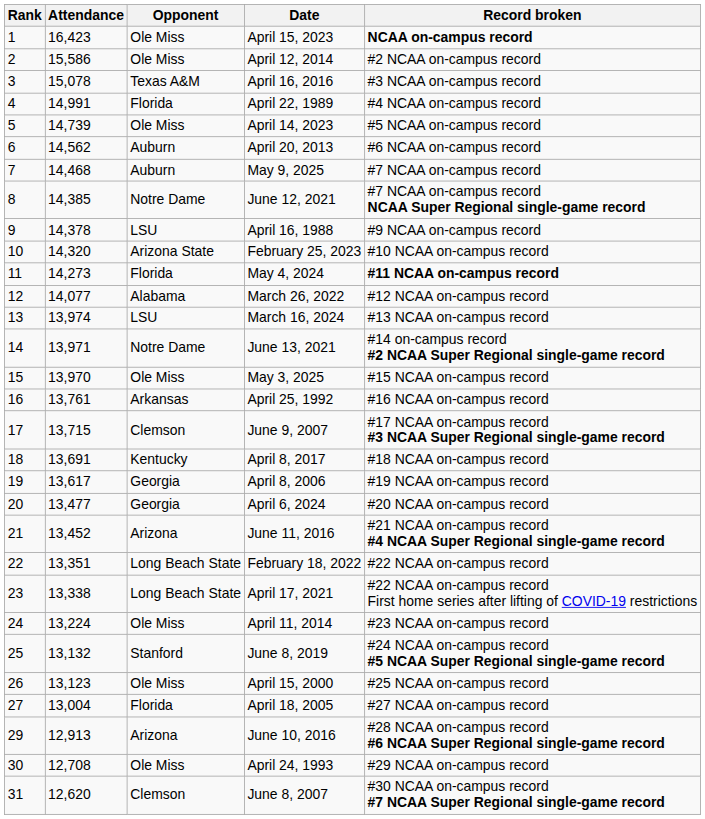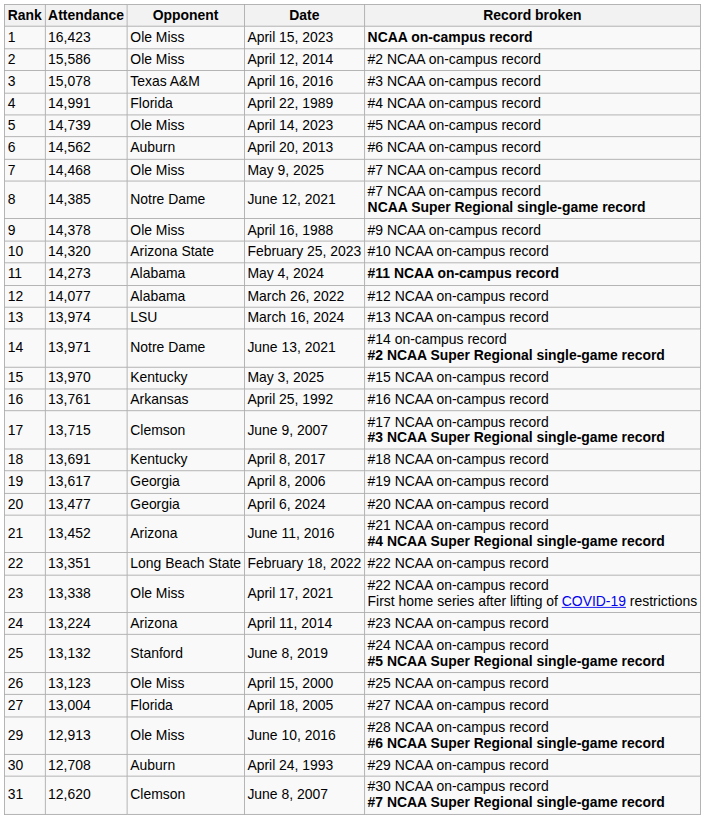May 9, 2025 | Opponent: Auburn -> Ole Miss
April 16, 1988 | Opponent: LSU -> Ole Miss
May 4, 2024 | Opponent: Florida -> Alabama
May 3, 2025 | Opponent: Ole Miss -> Kentucky
April 17, 2021 | Opponent: Long Beach State -> Ole Miss
April 11, 2014 | Opponent: Ole Miss -> Arizona
June 10, 2016 | Opponent: Arizona -> Ole Miss
April 24, 1993 | Opponent: Ole Miss -> Auburn
